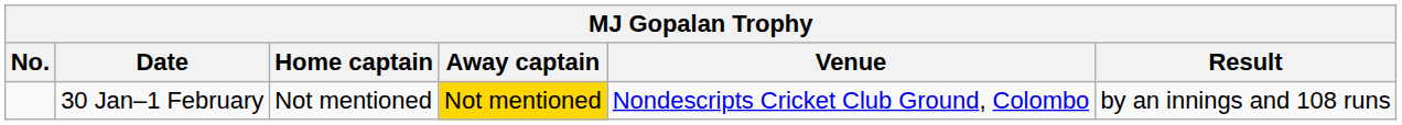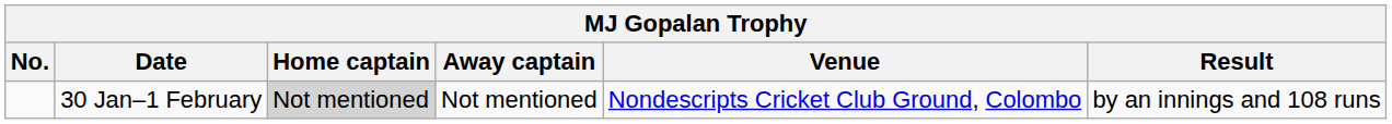30 Jan–1 February | Home captain: no background -> lightgrey background
30 Jan–1 February | Away captain: gold background -> no background
